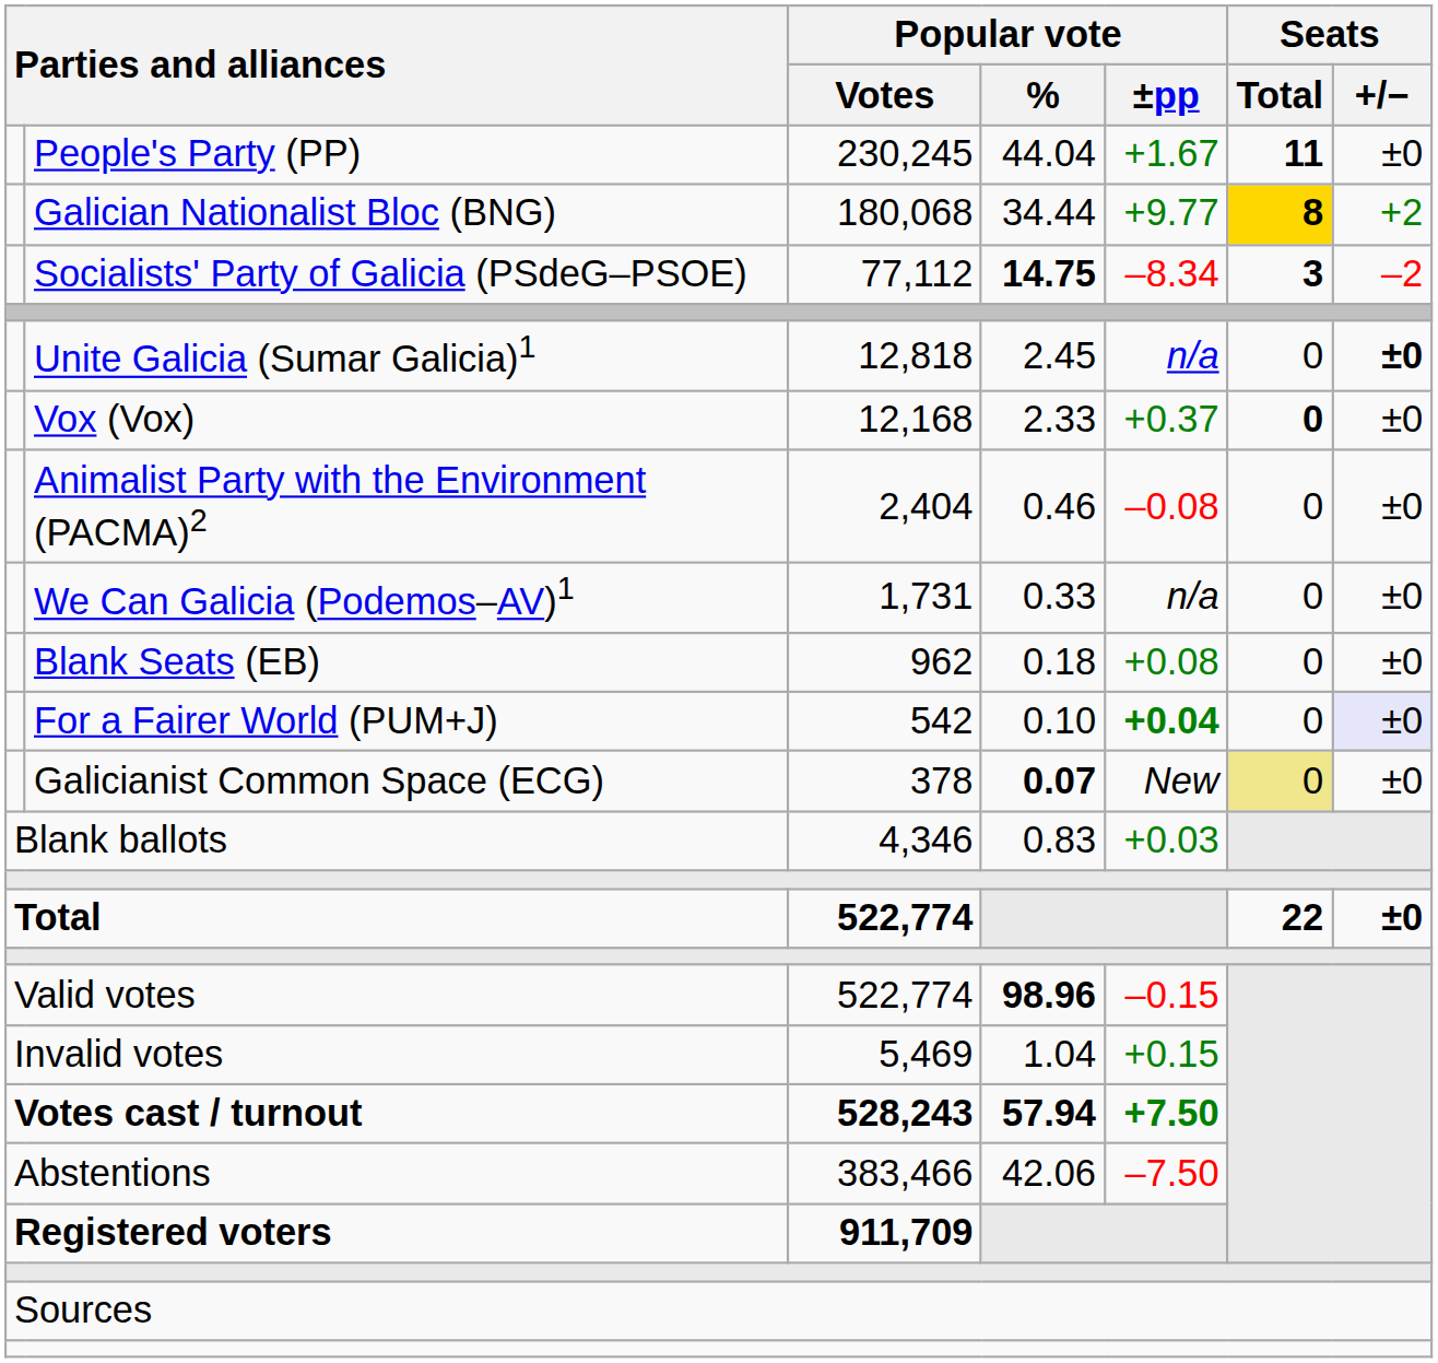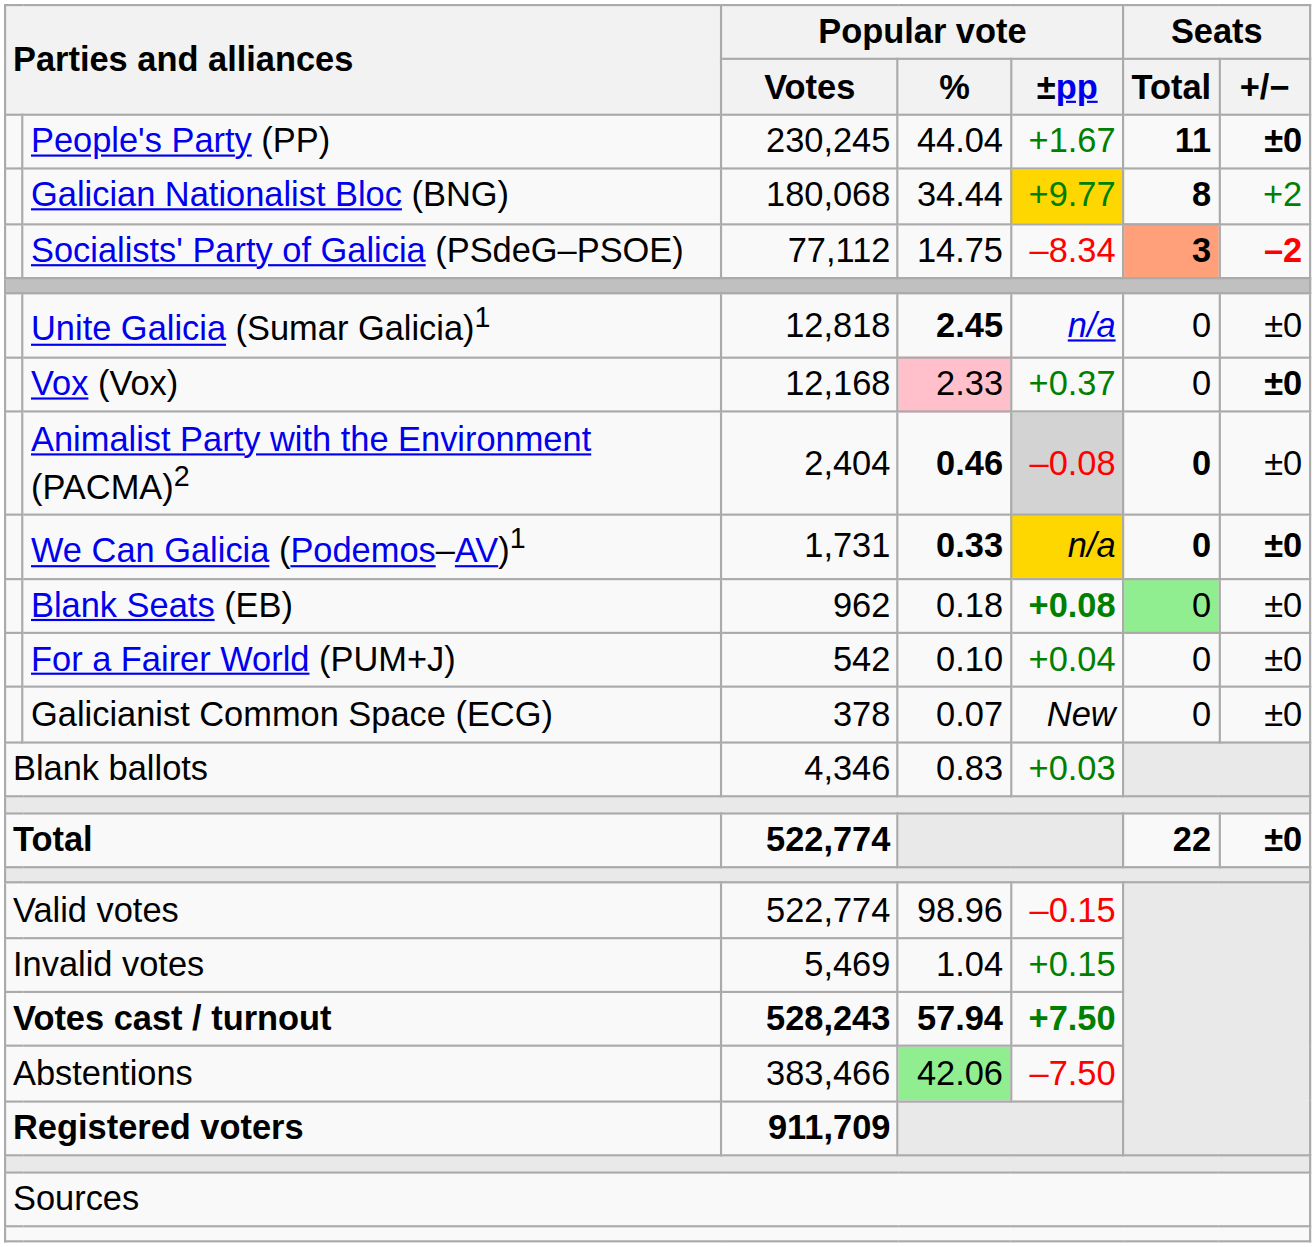People's Party (PP) | Seats / +/−: normal -> bold
Galician Nationalist Bloc (BNG) | Popular vote / ±pp: no background -> gold background
Galician Nationalist Bloc (BNG) | Seats / Total: gold background -> no background
Socialists' Party of Galicia (PSdeG–PSOE) | Popular vote / %: bold -> normal
Socialists' Party of Galicia (PSdeG–PSOE) | Seats / Total: no background -> lightsalmon background
Socialists' Party of Galicia (PSdeG–PSOE) | Seats / +/−: normal -> bold
Unite Galicia (Sumar Galicia)1 | Popular vote / %: normal -> bold
Unite Galicia (Sumar Galicia)1 | Seats / +/−: bold -> normal
Vox (Vox) | Popular vote / %: no background -> pink background
Vox (Vox) | Seats / Total: bold -> normal
Vox (Vox) | Seats / +/−: normal -> bold
Animalist Party with the Environment (PACMA)2 | Popular vote / %: normal -> bold
Animalist Party with the Environment (PACMA)2 | Popular vote / ±pp: no background -> lightgrey background
Animalist Party with the Environment (PACMA)2 | Seats / Total: normal -> bold
We Can Galicia (Podemos–AV)1 | Popular vote / %: normal -> bold
We Can Galicia (Podemos–AV)1 | Popular vote / ±pp: no background -> gold background
We Can Galicia (Podemos–AV)1 | Seats / Total: normal -> bold
We Can Galicia (Podemos–AV)1 | Seats / +/−: normal -> bold
Blank Seats (EB) | Popular vote / ±pp: normal -> bold
Blank Seats (EB) | Seats / Total: no background -> lightgreen background
For a Fairer World (PUM+J) | Popular vote / ±pp: bold -> normal
For a Fairer World (PUM+J) | Seats / +/−: lavender background -> no background
Galicianist Common Space (ECG) | Popular vote / %: bold -> normal
Galicianist Common Space (ECG) | Seats / Total: khaki background -> no background
Valid votes | Popular vote / %: bold -> normal
Abstentions | Popular vote / %: no background -> lightgreen background
